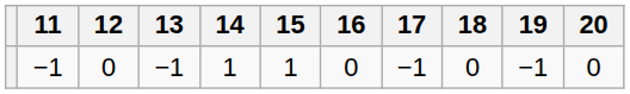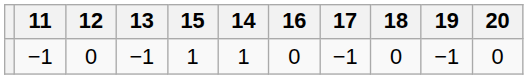columns swapped: 14 <-> 15
